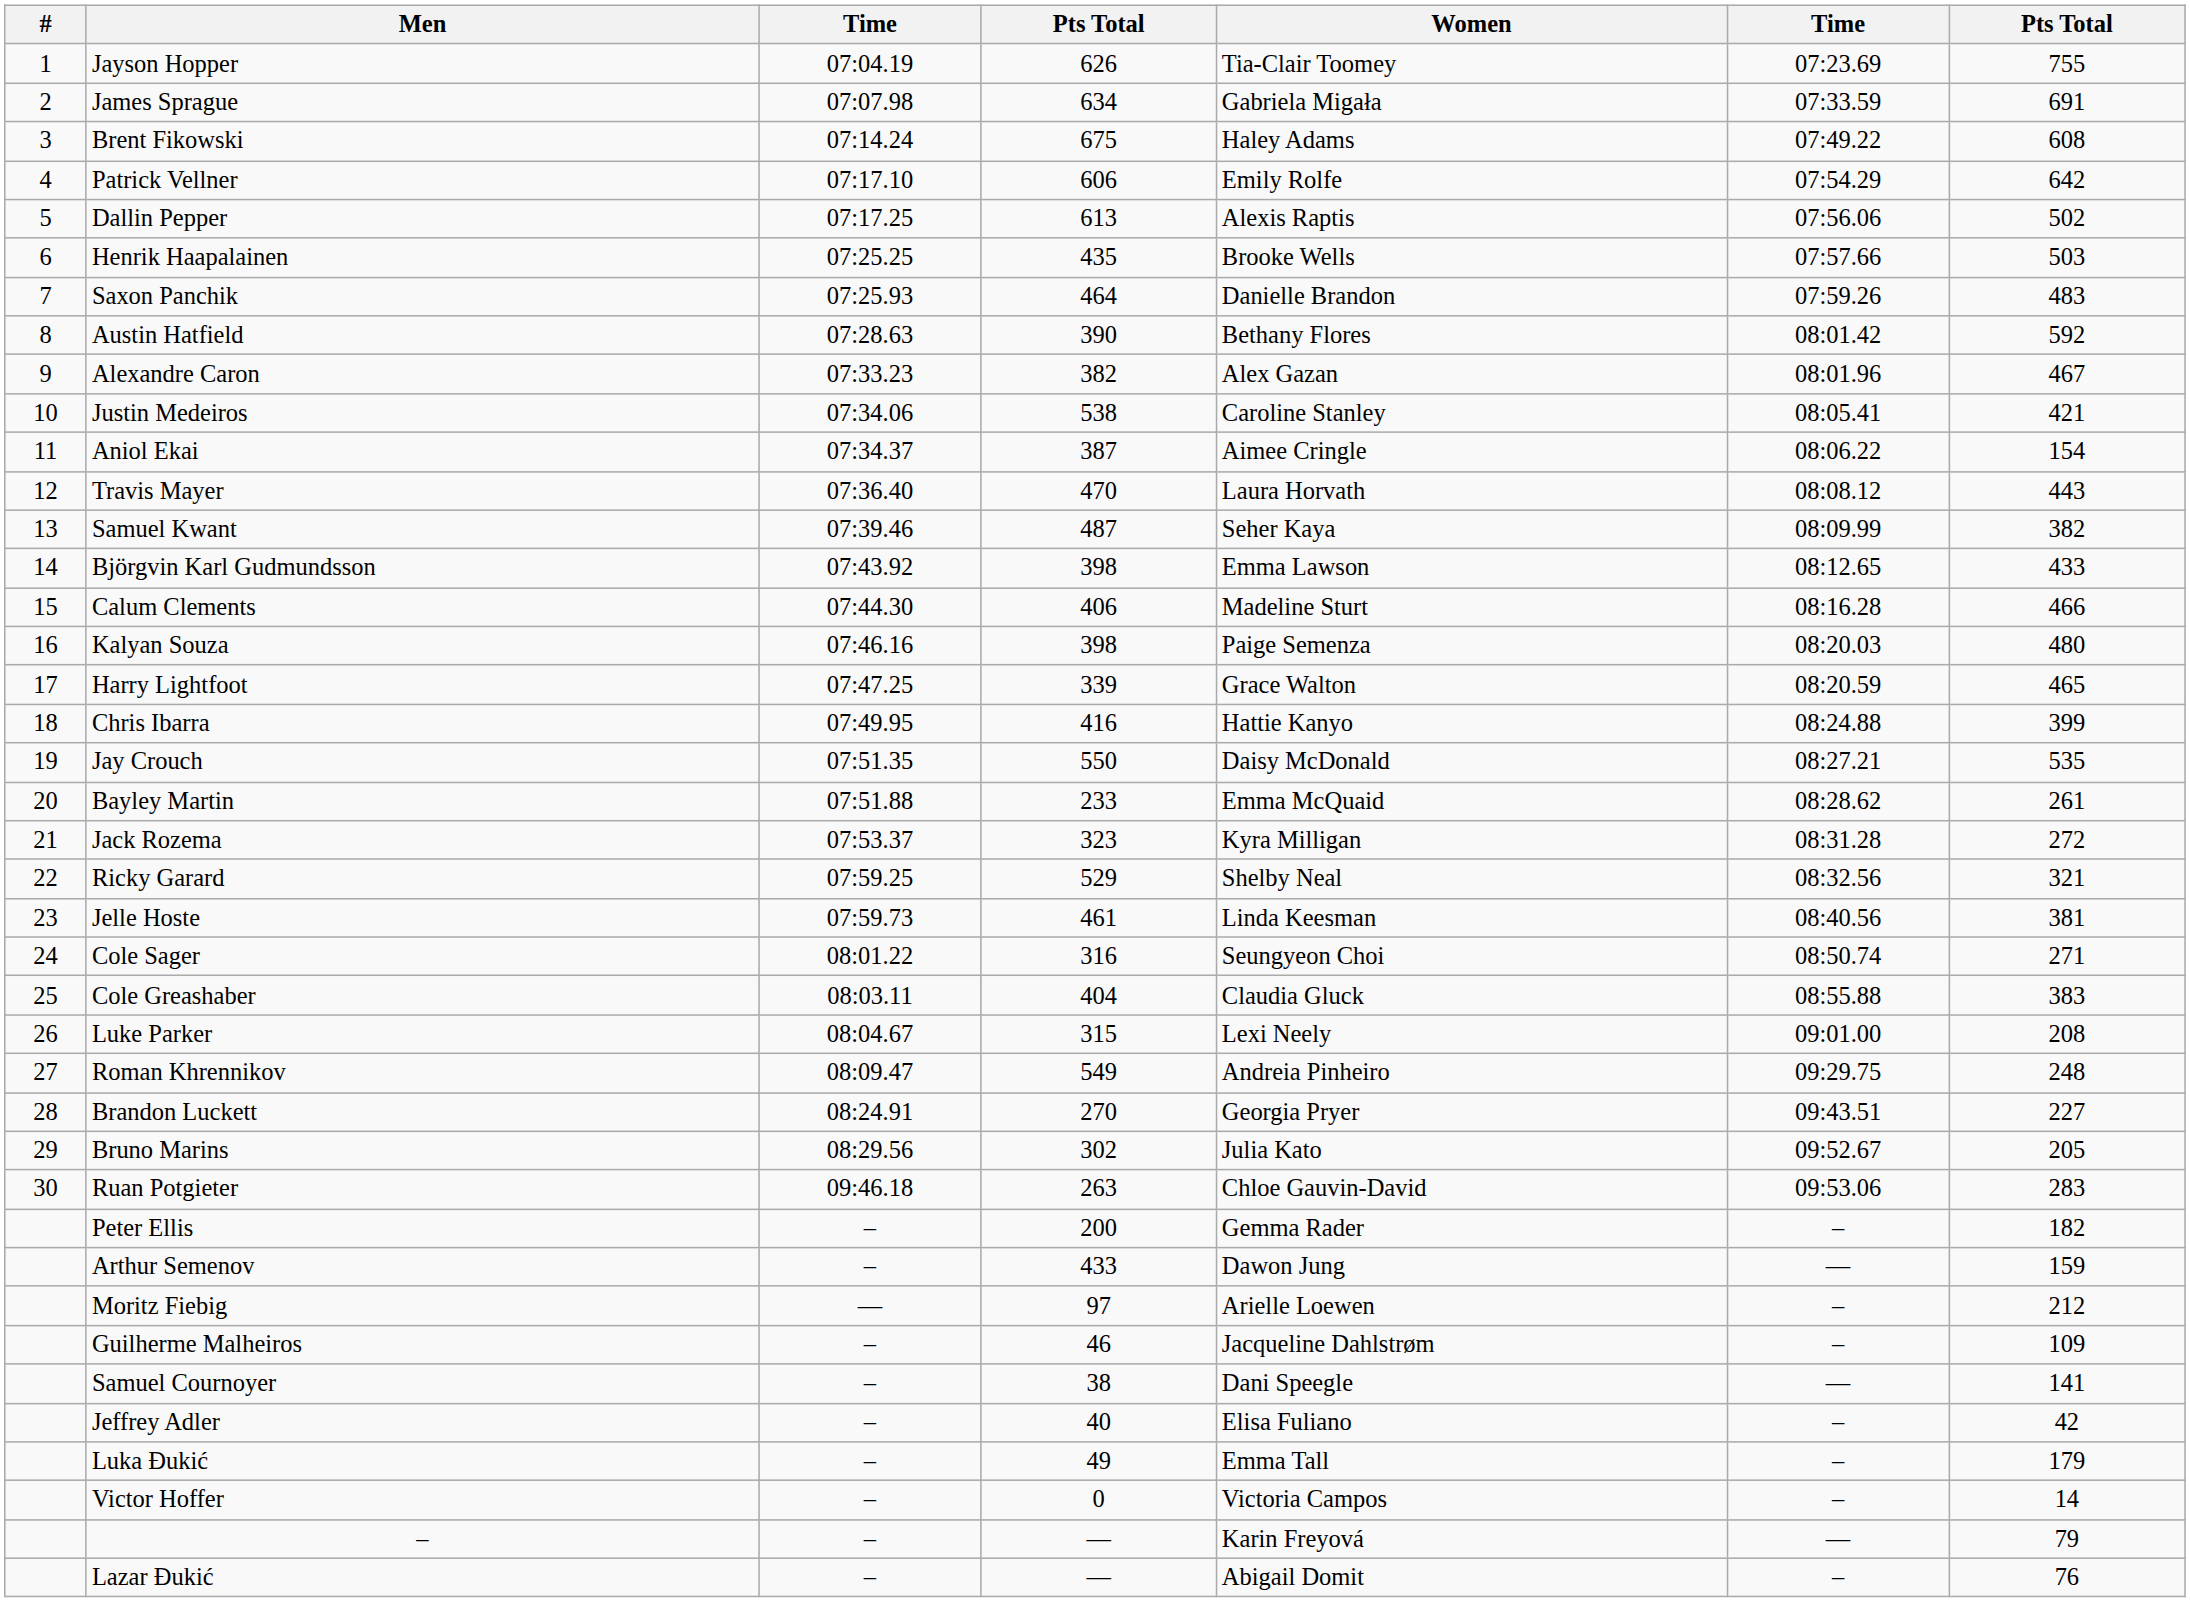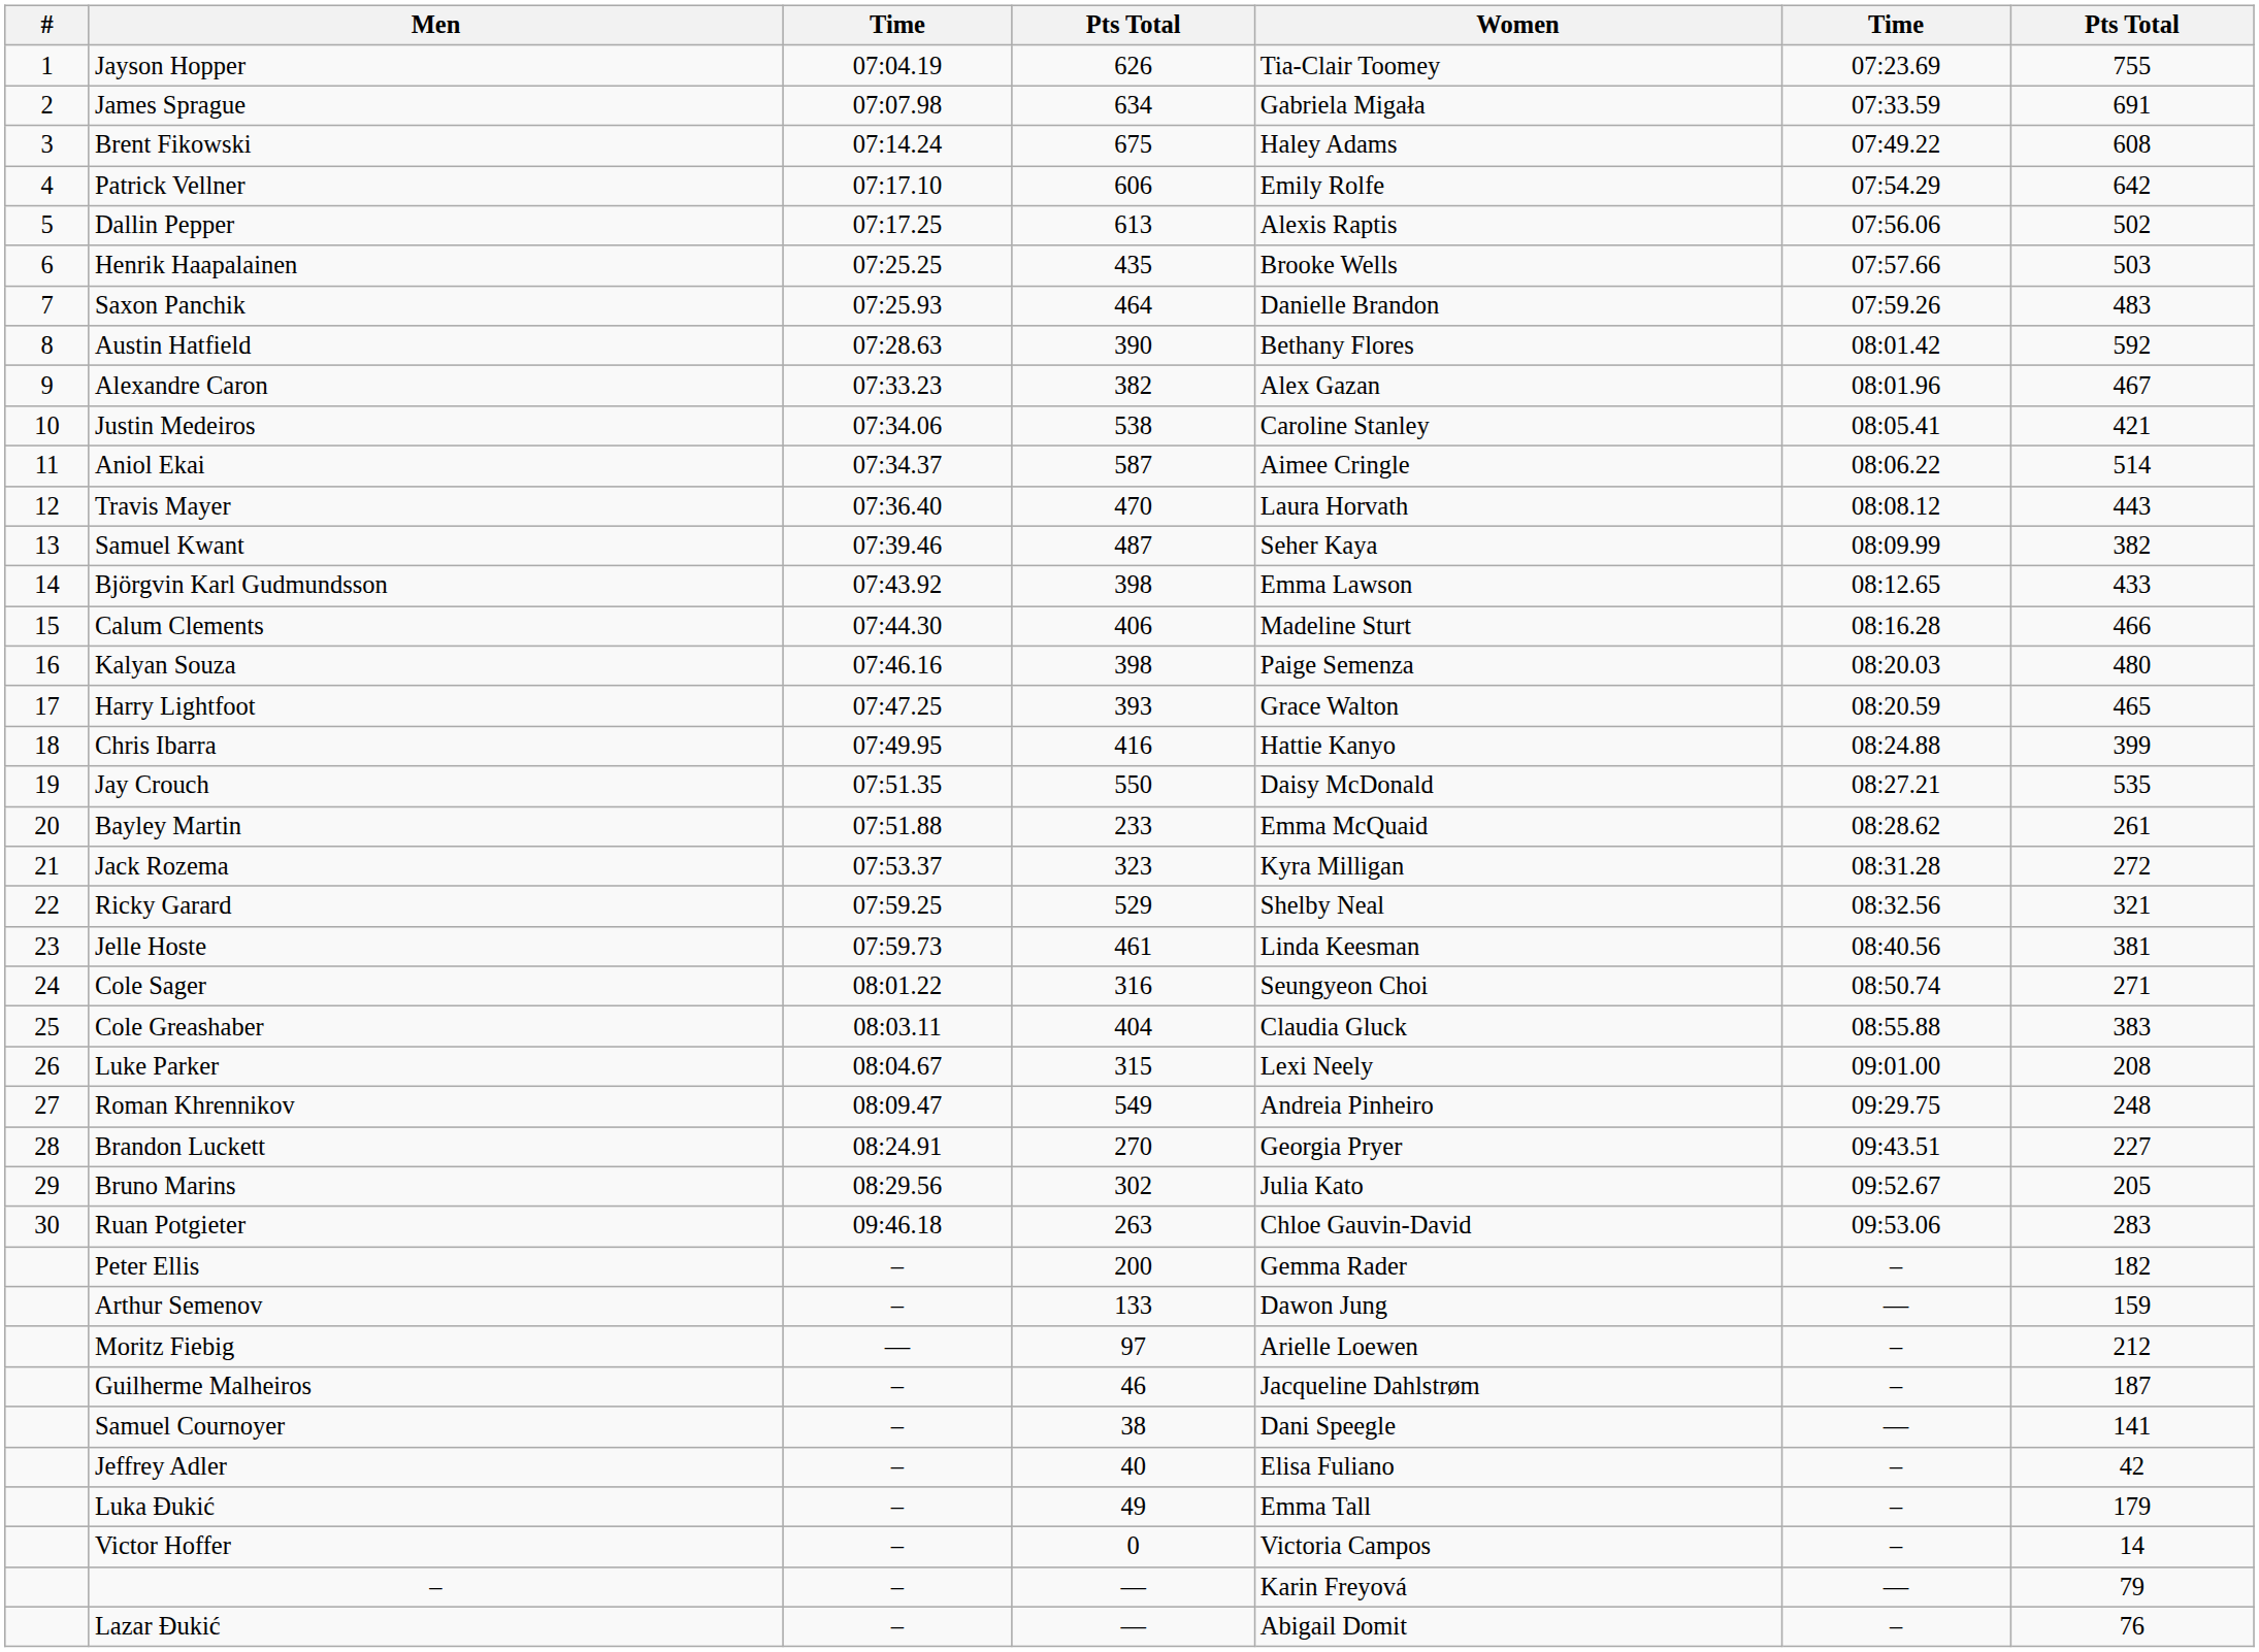Aniol Ekai | column 4: 387 -> 587
Aniol Ekai | column 7: 154 -> 514
Harry Lightfoot | column 4: 339 -> 393
Arthur Semenov | column 4: 433 -> 133
Guilherme Malheiros | column 7: 109 -> 187
